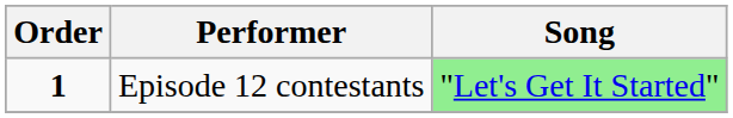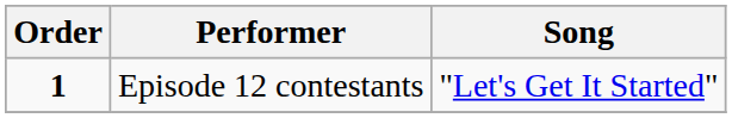Episode 12 contestants | Song: lightgreen background -> no background
